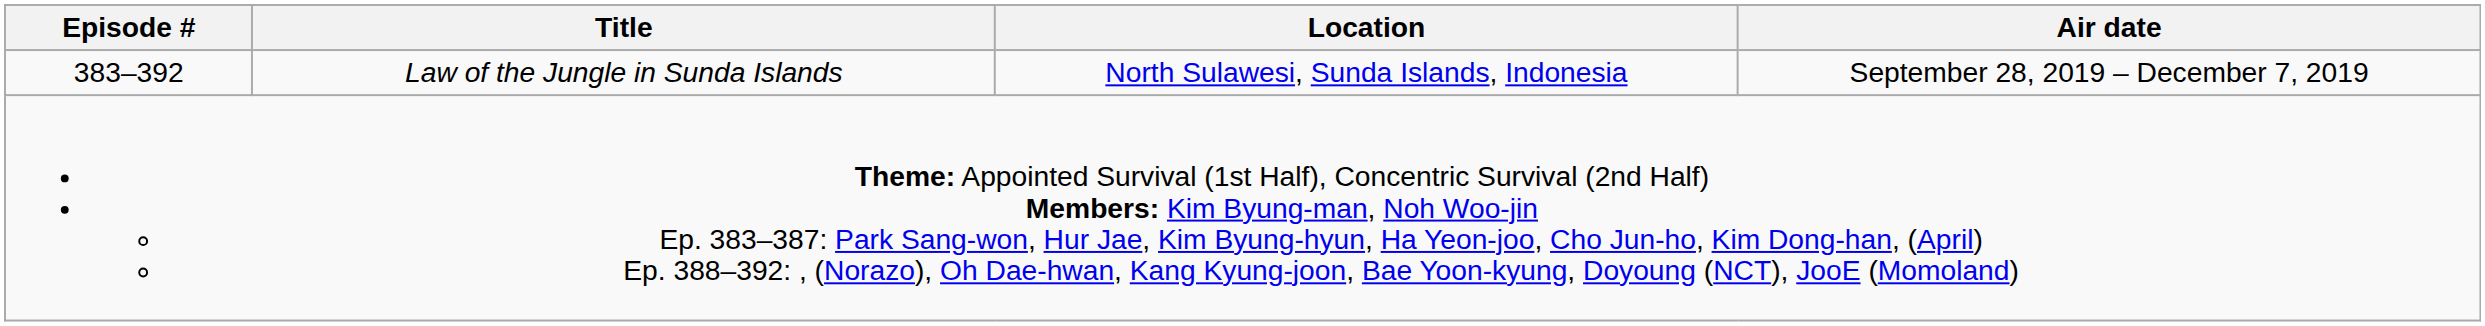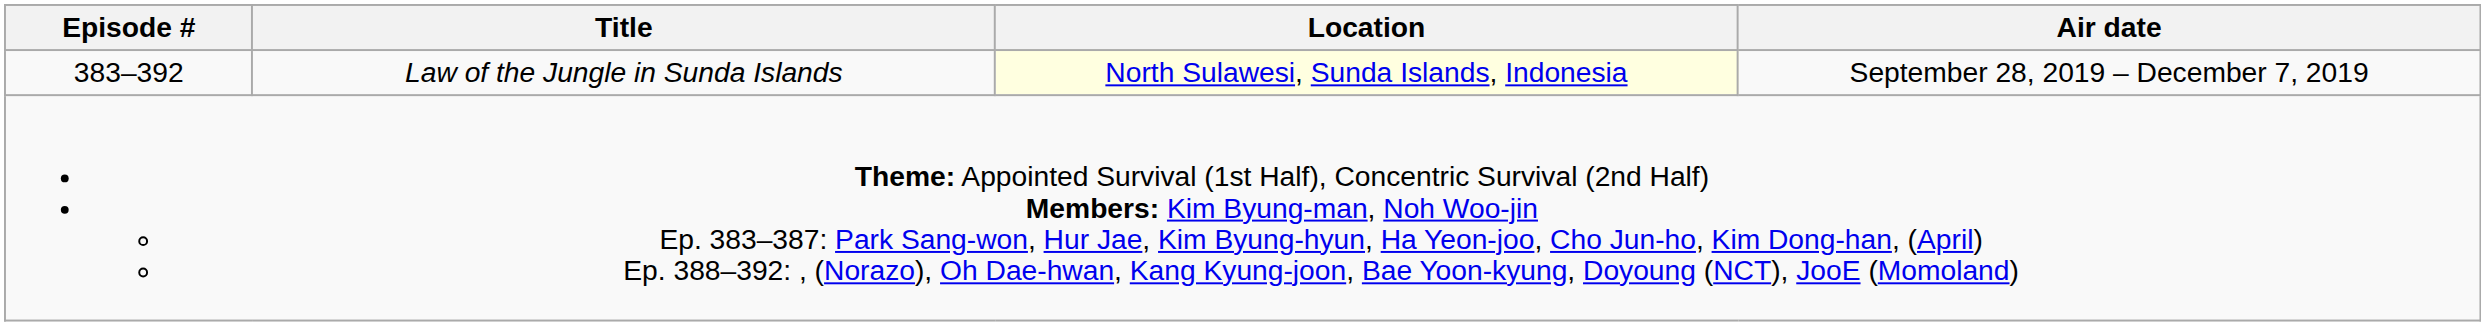383–392 | Location: no background -> lightyellow background
